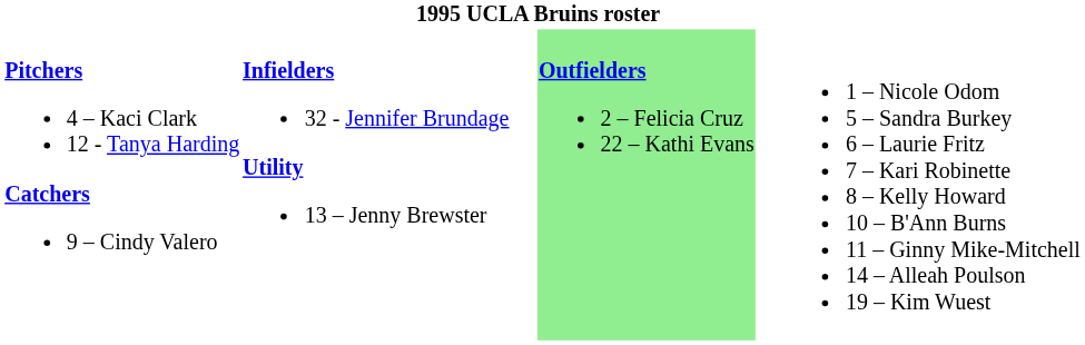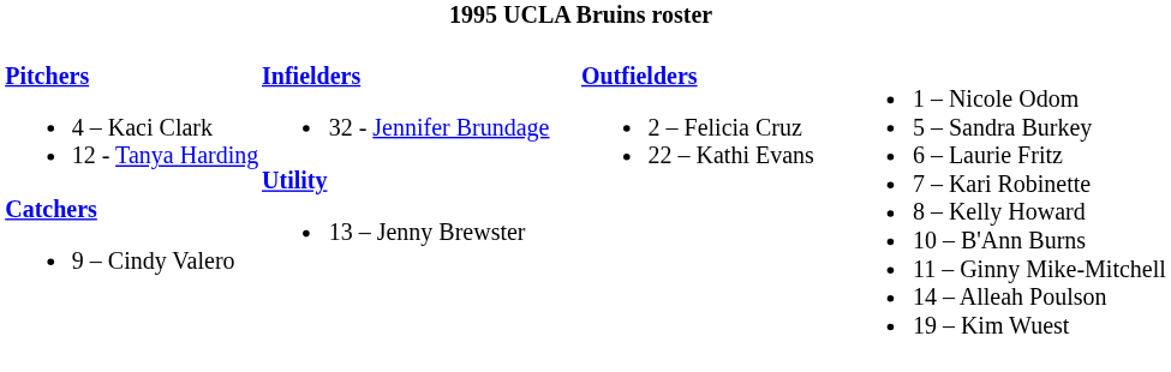row 2 | column 3: lightgreen background -> no background
